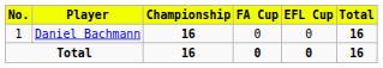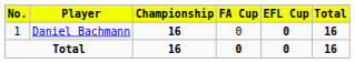1 | EFL Cup: normal -> bold
